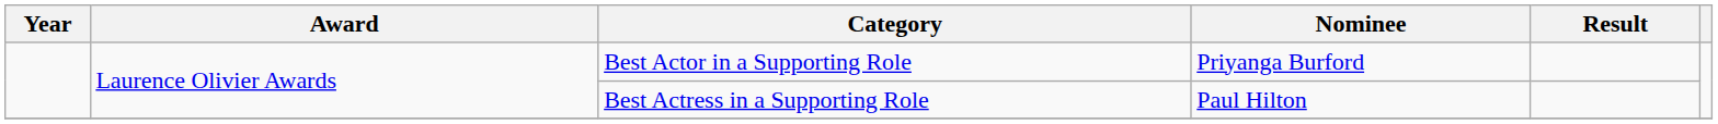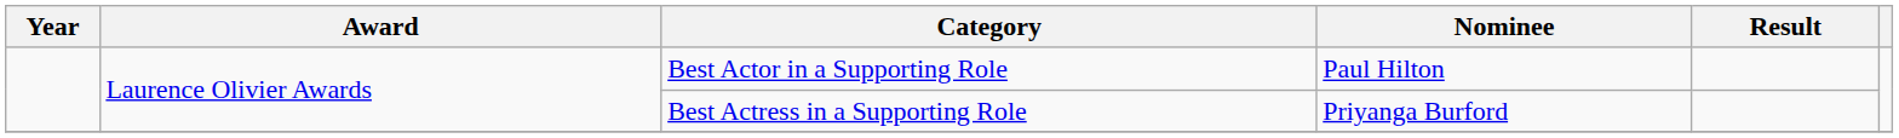Best Actor in a Supporting Role | Nominee: Priyanga Burford -> Paul Hilton
Best Actress in a Supporting Role | Nominee: Paul Hilton -> Priyanga Burford
